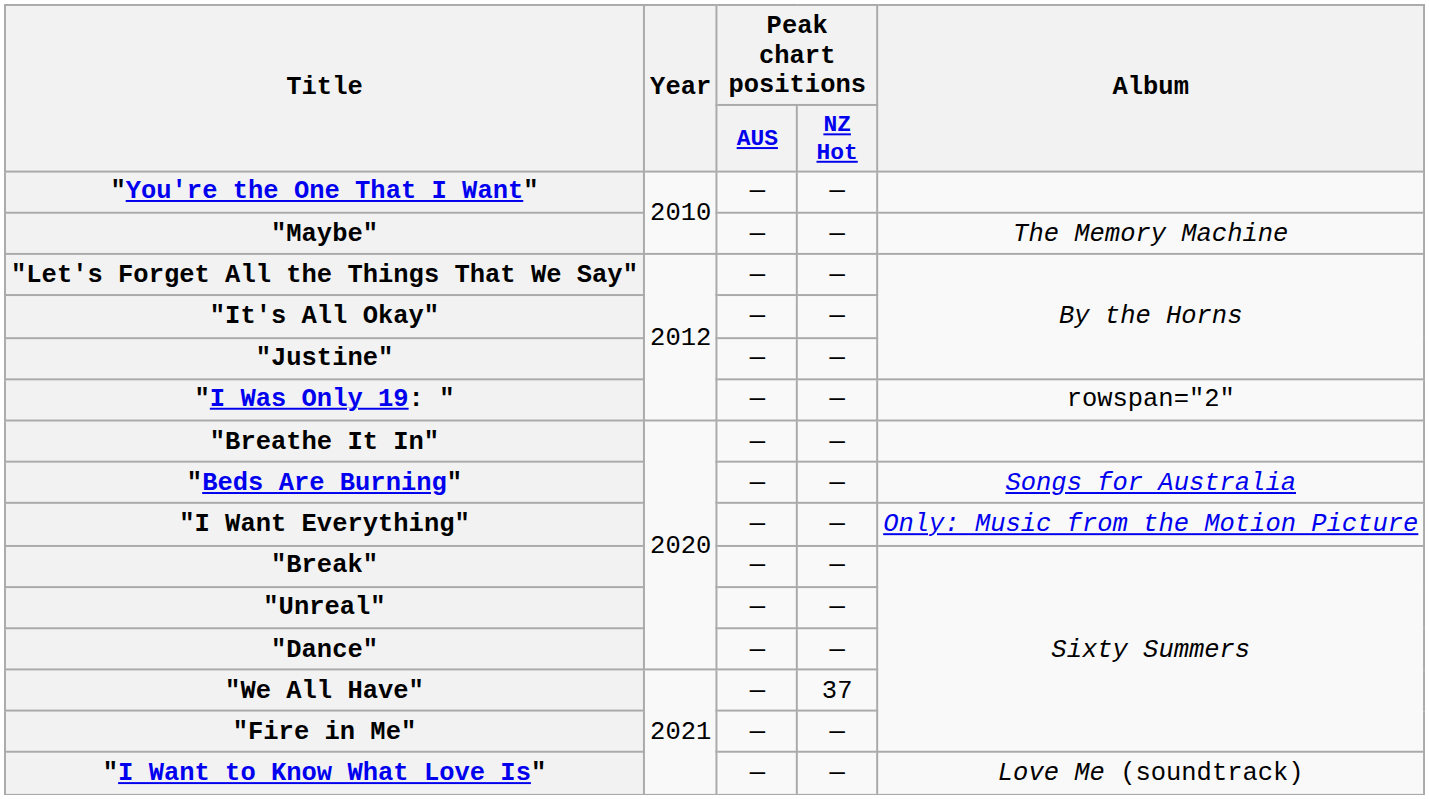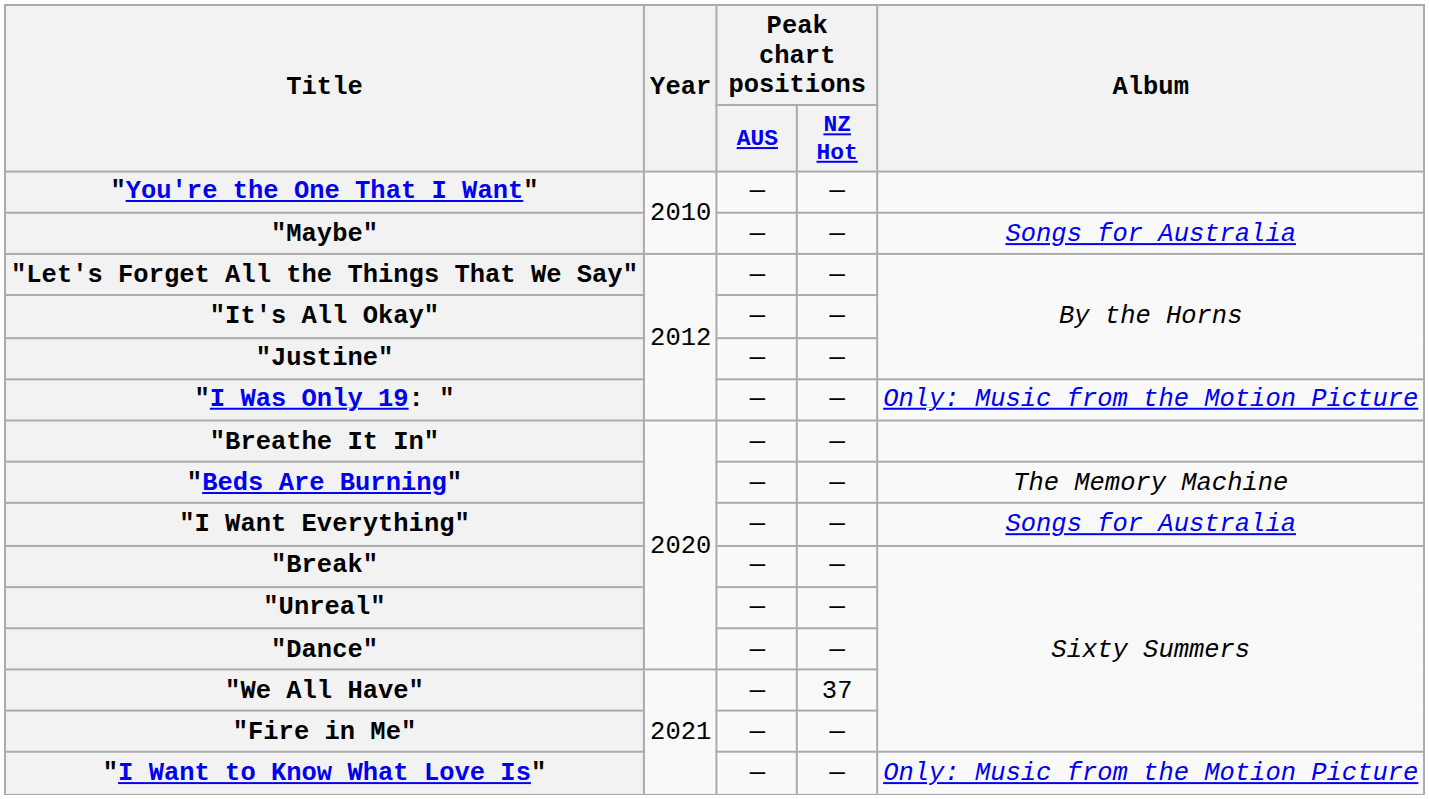"Maybe" | Album: The Memory Machine -> Songs for Australia
"I Was Only 19: " | Album: rowspan="2" -> Only: Music from the Motion Picture
"Beds Are Burning" | Album: Songs for Australia -> The Memory Machine
"I Want Everything" | Album: Only: Music from the Motion Picture -> Songs for Australia
"I Want to Know What Love Is" | Album: Love Me (soundtrack) -> Only: Music from the Motion Picture
